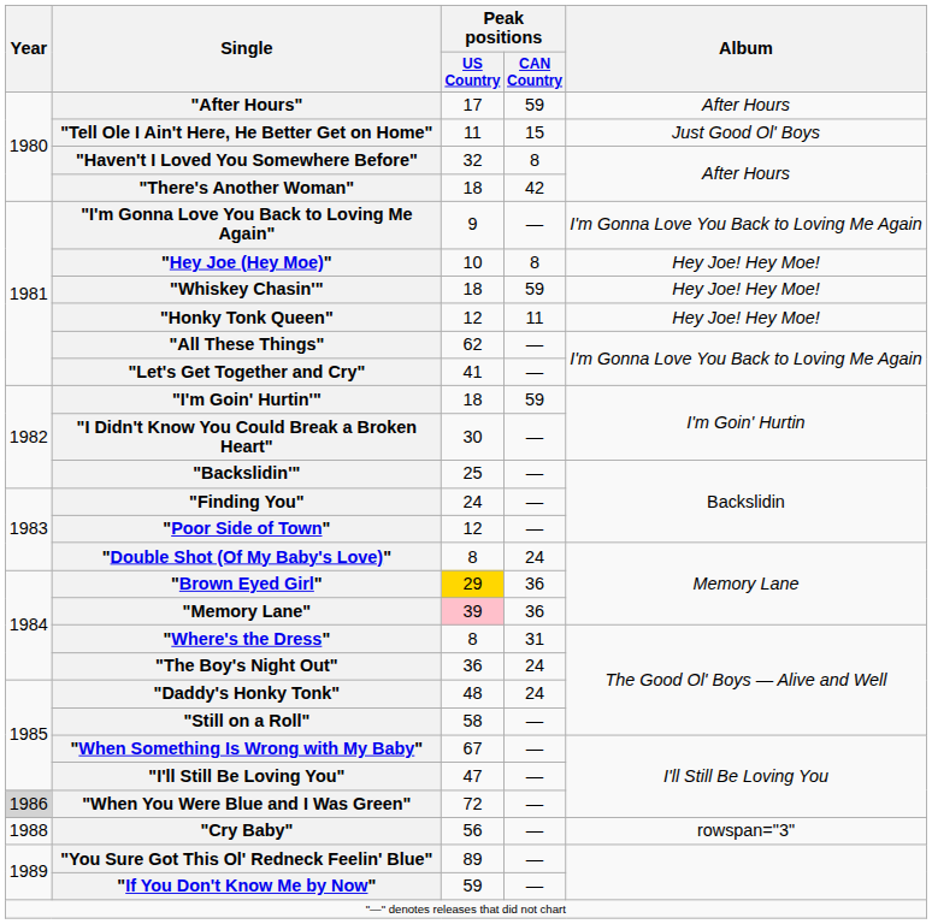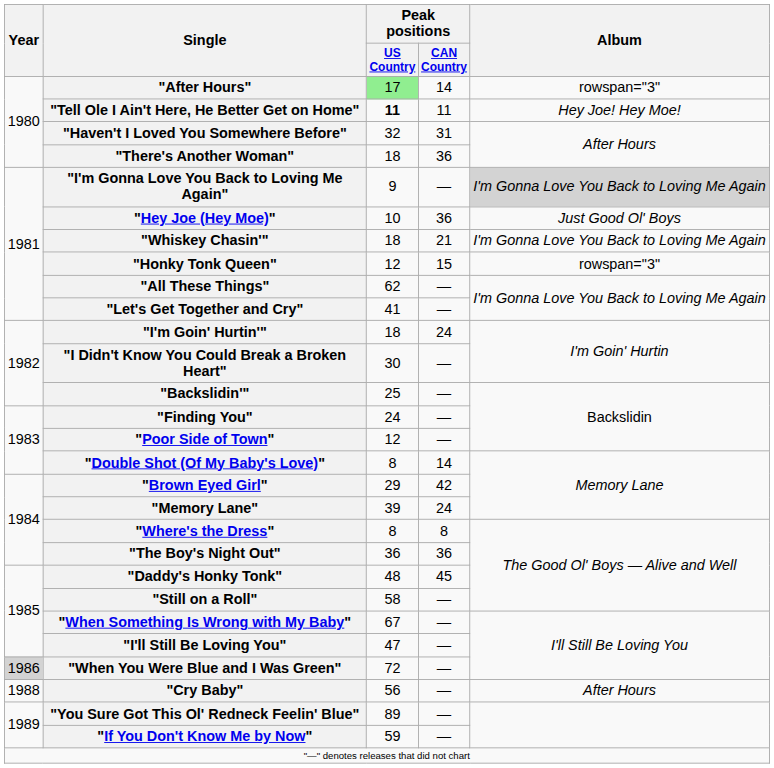"After Hours" | Peak positions / US Country: no background -> lightgreen background
"After Hours" | Peak positions / CAN Country: 59 -> 14
"After Hours" | Album: After Hours -> rowspan="3"
"Tell Ole I Ain't Here, He Better Get on Home" | Peak positions / US Country: normal -> bold
"Tell Ole I Ain't Here, He Better Get on Home" | Peak positions / CAN Country: 15 -> 11
"Tell Ole I Ain't Here, He Better Get on Home" | Album: Just Good Ol' Boys -> Hey Joe! Hey Moe!
"Haven't I Loved You Somewhere Before" | Peak positions / CAN Country: 8 -> 31
"There's Another Woman" | Peak positions / CAN Country: 42 -> 36
"I'm Gonna Love You Back to Loving Me Again" | Album: no background -> lightgrey background
"Hey Joe (Hey Moe)" | Peak positions / CAN Country: 8 -> 36
"Hey Joe (Hey Moe)" | Album: Hey Joe! Hey Moe! -> Just Good Ol' Boys
"Whiskey Chasin'" | Peak positions / CAN Country: 59 -> 21
"Whiskey Chasin'" | Album: Hey Joe! Hey Moe! -> I'm Gonna Love You Back to Loving Me Again
"Honky Tonk Queen" | Peak positions / CAN Country: 11 -> 15
"Honky Tonk Queen" | Album: Hey Joe! Hey Moe! -> rowspan="3"
"I'm Goin' Hurtin'" | Peak positions / CAN Country: 59 -> 24
"Double Shot (Of My Baby's Love)" | Peak positions / CAN Country: 24 -> 14
"Brown Eyed Girl" | Peak positions / US Country: gold background -> no background
"Brown Eyed Girl" | Peak positions / CAN Country: 36 -> 42
"Memory Lane" | Peak positions / US Country: pink background -> no background
"Memory Lane" | Peak positions / CAN Country: 36 -> 24
"Where's the Dress" | Peak positions / CAN Country: 31 -> 8
"The Boy's Night Out" | Peak positions / CAN Country: 24 -> 36
"Daddy's Honky Tonk" | Peak positions / CAN Country: 24 -> 45
"Cry Baby" | Album: rowspan="3" -> After Hours
